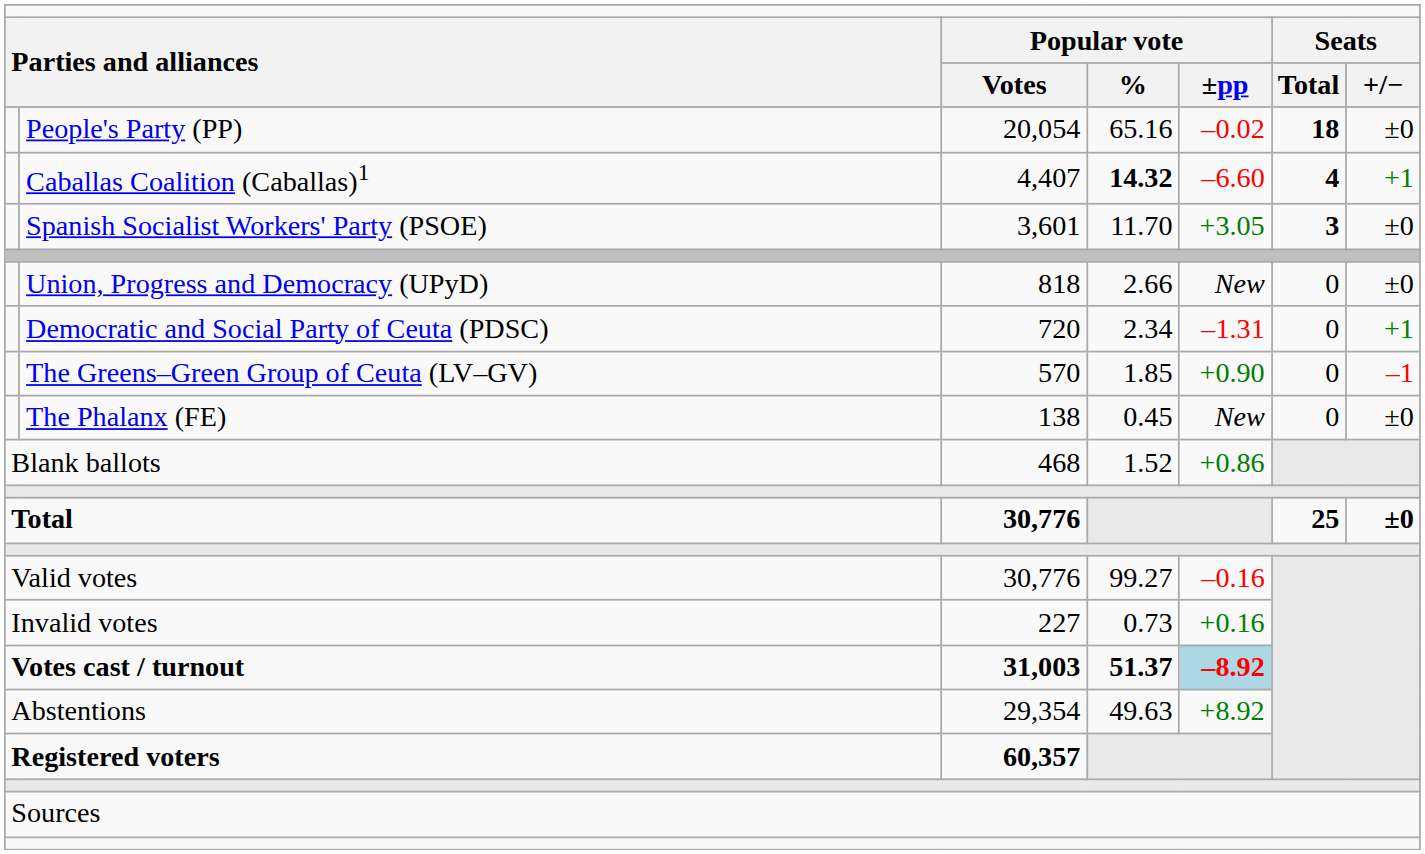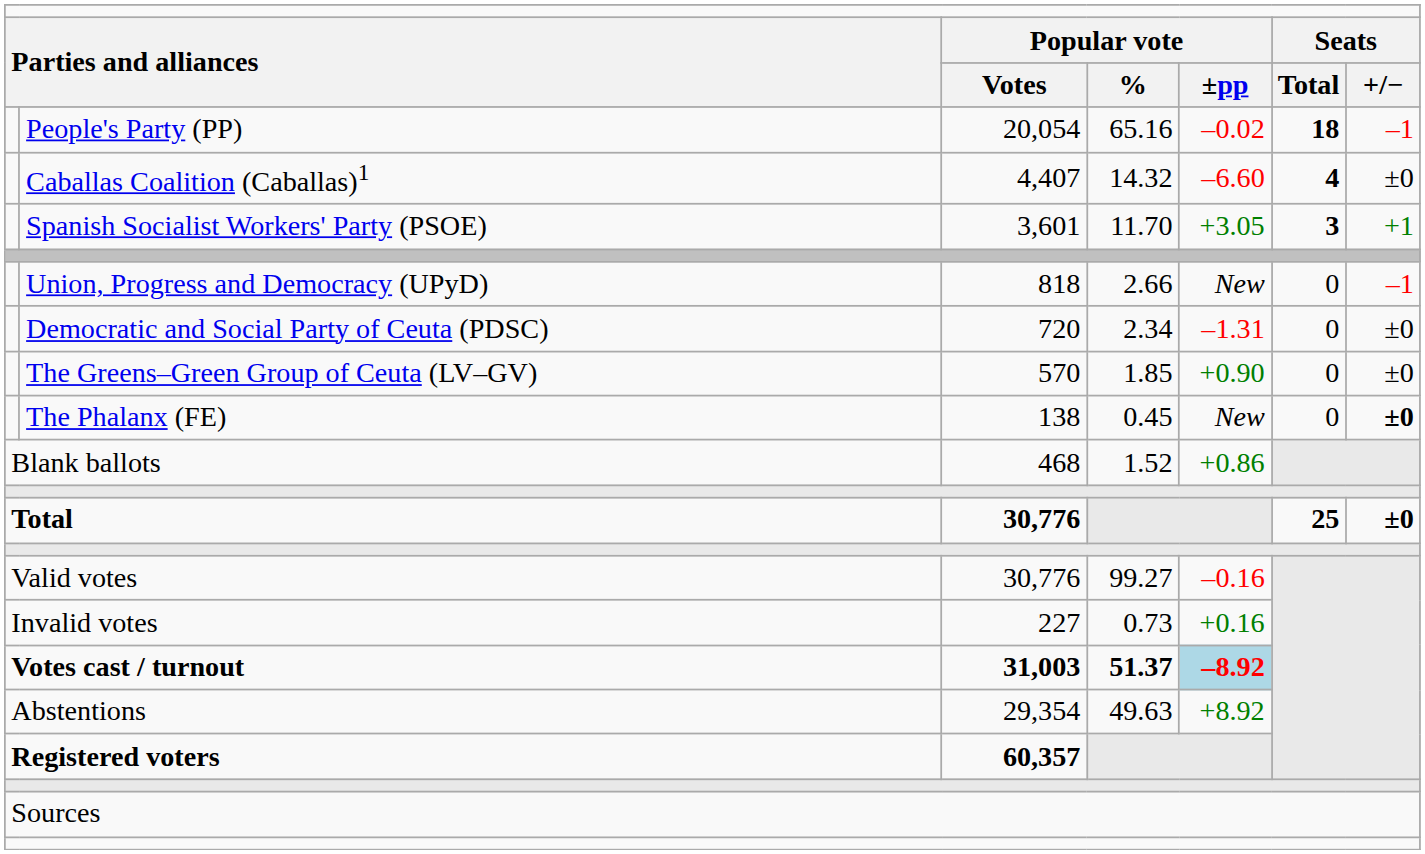People's Party (PP) | column 7: ±0 -> –1
Caballas Coalition (Caballas)1 | column 4: bold -> normal
Caballas Coalition (Caballas)1 | column 7: +1 -> ±0
Spanish Socialist Workers' Party (PSOE) | column 7: ±0 -> +1
Union, Progress and Democracy (UPyD) | column 7: ±0 -> –1
Democratic and Social Party of Ceuta (PDSC) | column 7: +1 -> ±0
The Greens–Green Group of Ceuta (LV–GV) | column 7: –1 -> ±0
The Phalanx (FE) | column 7: normal -> bold
